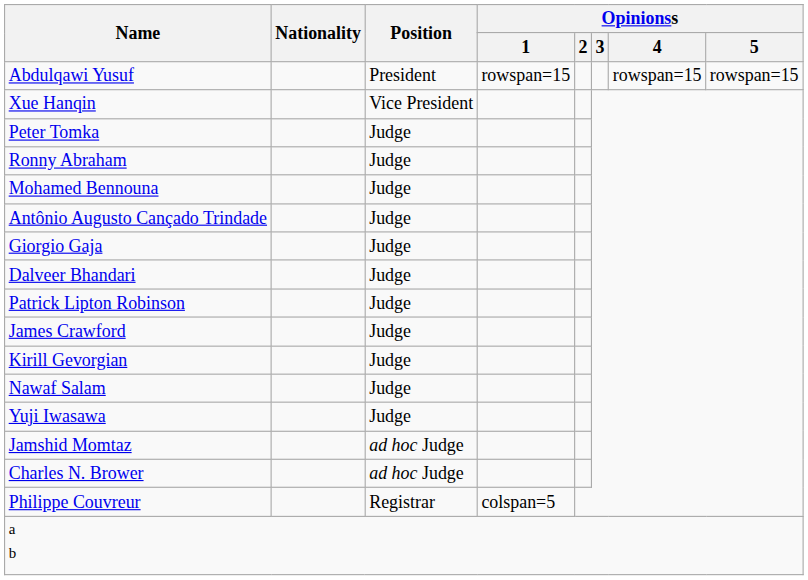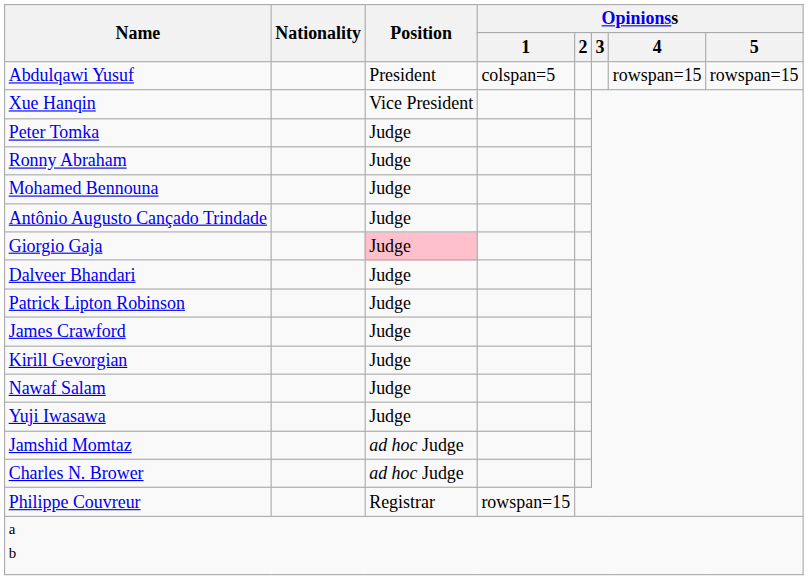Abdulqawi Yusuf | Opinionss / 1: rowspan=15 -> colspan=5
Giorgio Gaja | Position: no background -> pink background
Philippe Couvreur | Opinionss / 1: colspan=5 -> rowspan=15
